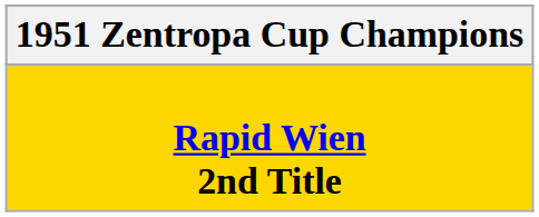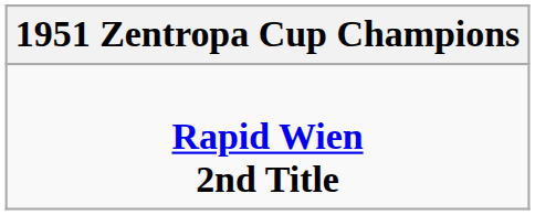row 2 | column 1: gold background -> no background
